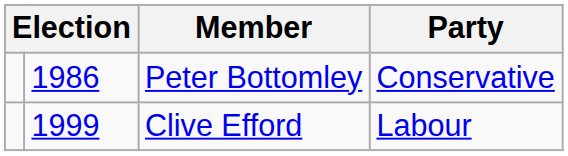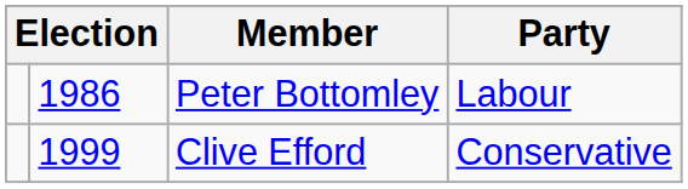Peter Bottomley | Party: Conservative -> Labour
Clive Efford | Party: Labour -> Conservative
